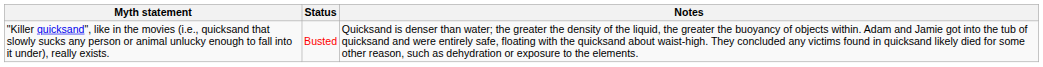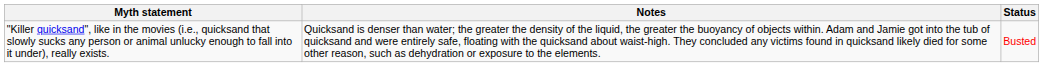columns swapped: Status <-> Notes
